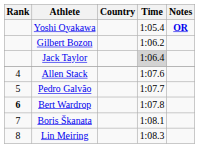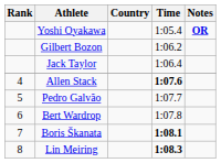Jack Taylor | Time: lightgrey background -> no background
Allen Stack | Time: normal -> bold
Bert Wardrop | Rank: bold -> normal
Boris Škanata | Time: normal -> bold
Lin Meiring | Time: normal -> bold
